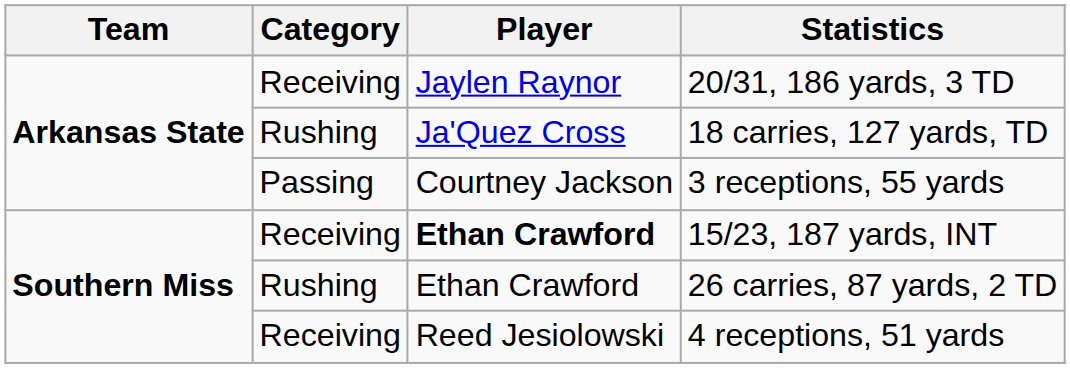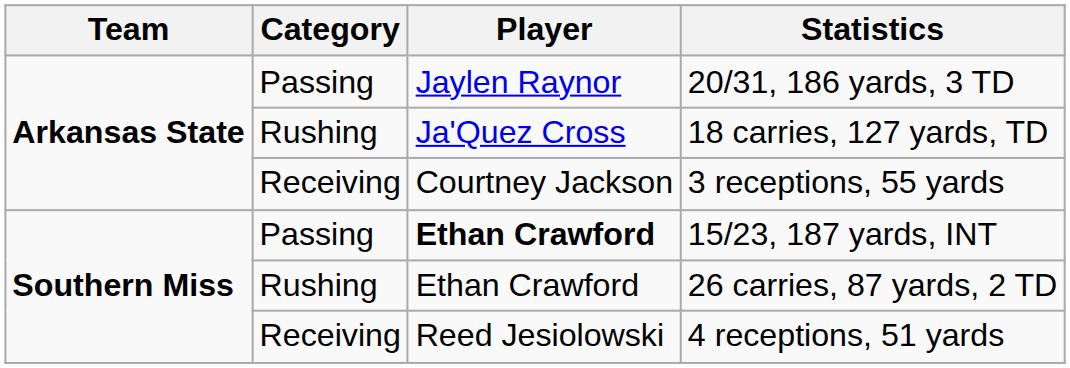20/31, 186 yards, 3 TD | Category: Receiving -> Passing
3 receptions, 55 yards | Category: Passing -> Receiving
15/23, 187 yards, INT | Category: Receiving -> Passing
